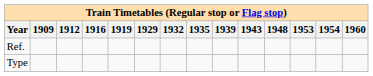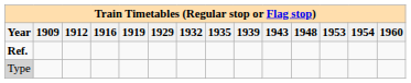Ref. | Year: normal -> bold
Type | Year: no background -> lightgrey background
